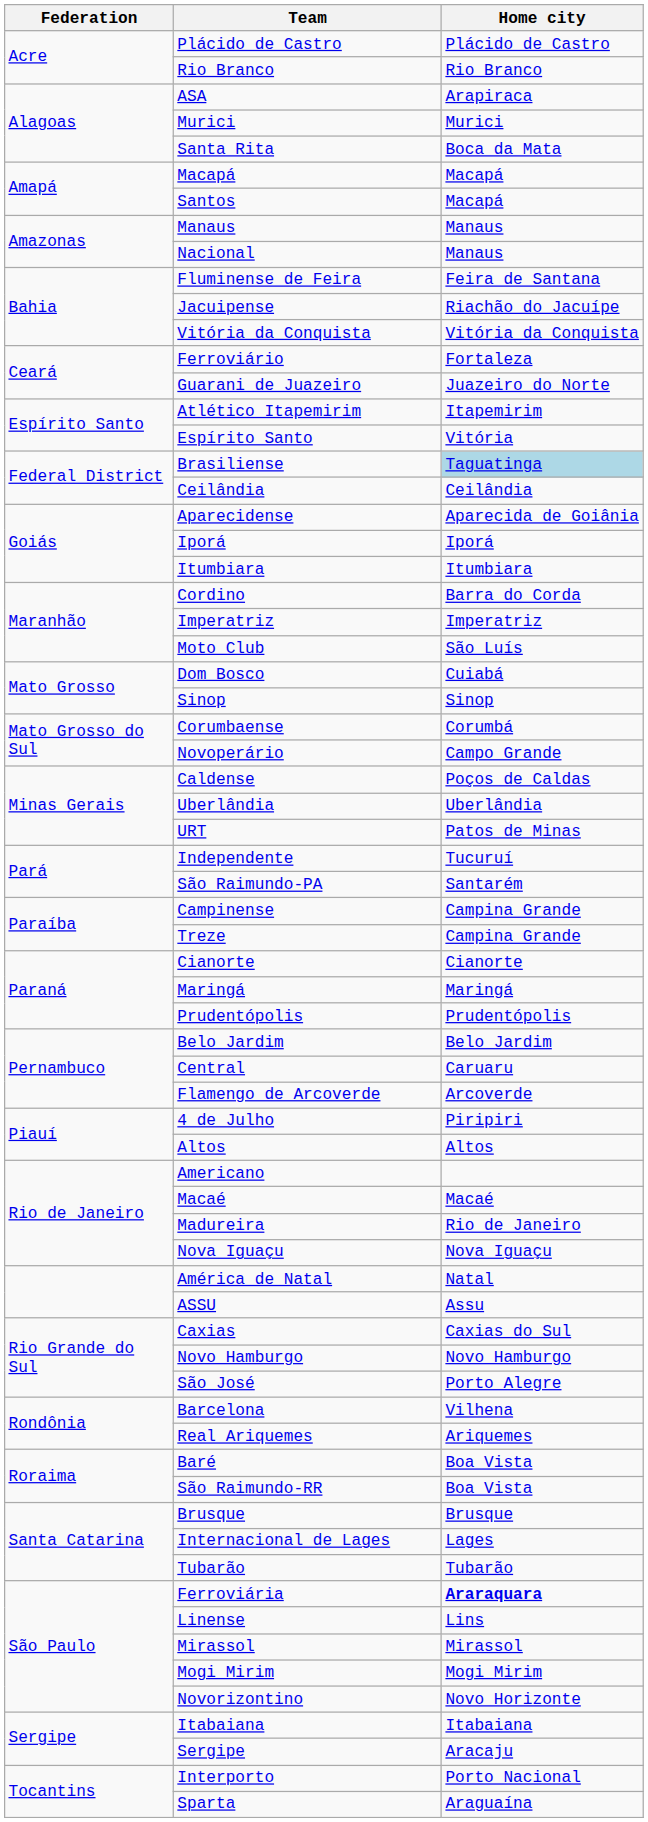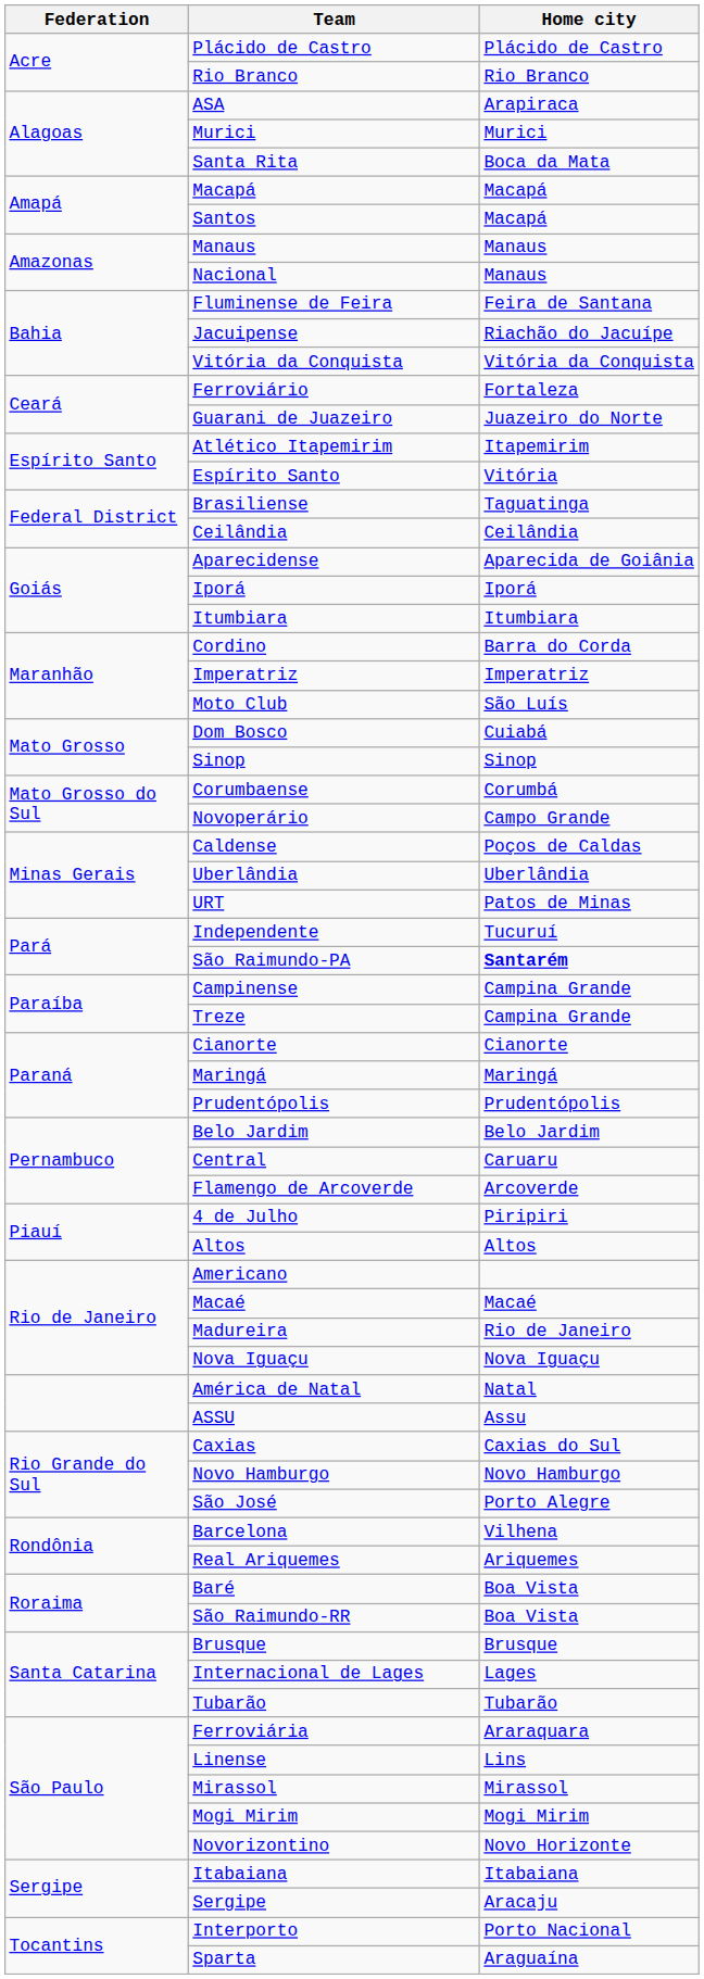Brasiliense | Home city: lightblue background -> no background
São Raimundo-PA | Home city: normal -> bold
Ferroviária | Home city: bold -> normal
